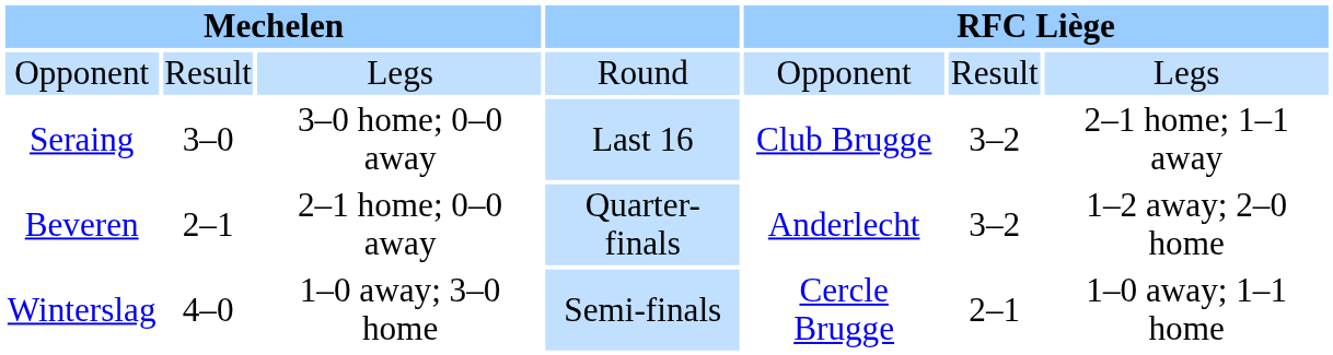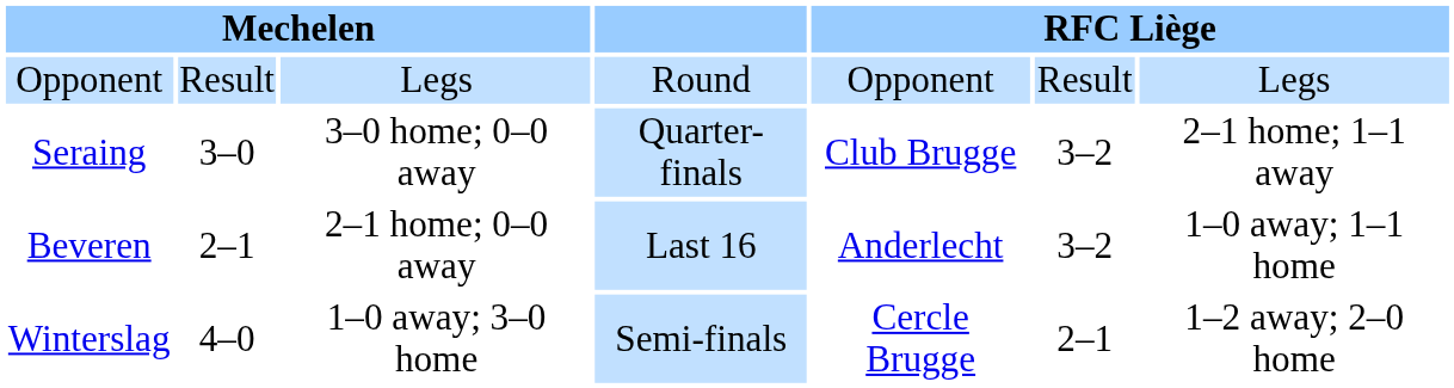Seraing | column 4: Last 16 -> Quarter-finals
Beveren | column 4: Quarter-finals -> Last 16
Beveren | column 7: 1–2 away; 2–0 home -> 1–0 away; 1–1 home
Winterslag | column 7: 1–0 away; 1–1 home -> 1–2 away; 2–0 home
